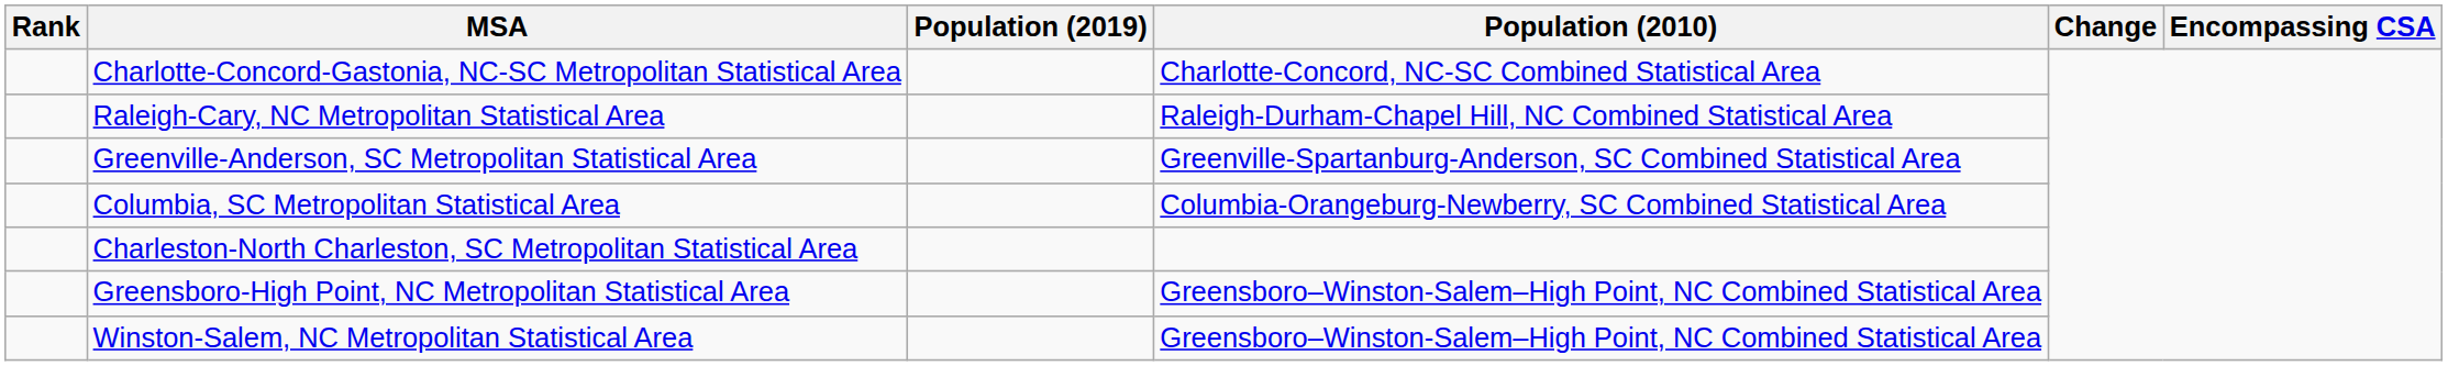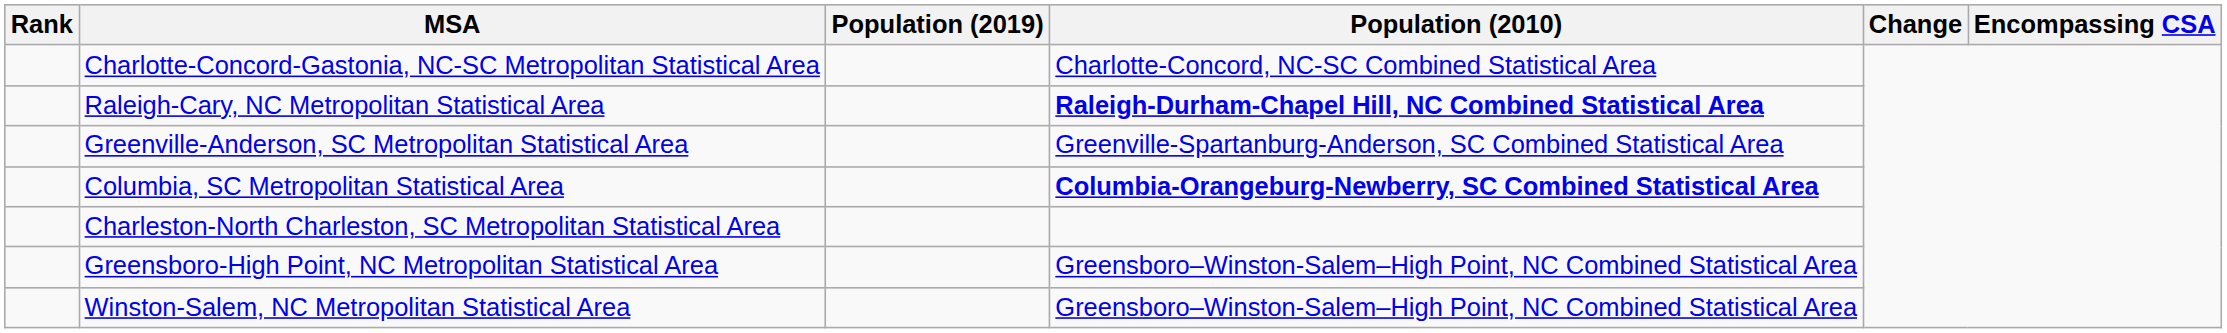Raleigh-Cary, NC Metropolitan Statistical Area | Population (2010): normal -> bold
Columbia, SC Metropolitan Statistical Area | Population (2010): normal -> bold
